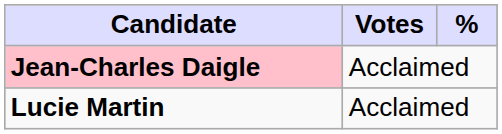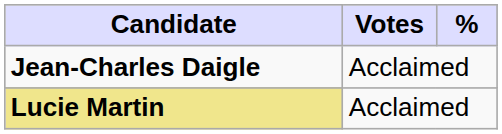Jean-Charles Daigle | Candidate: pink background -> no background
Lucie Martin | Candidate: no background -> khaki background
